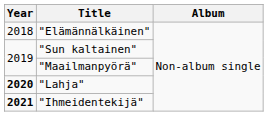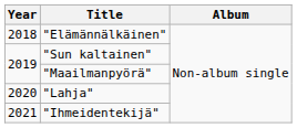"Lahja" | Year: bold -> normal
"Ihmeidentekijä" | Year: bold -> normal
